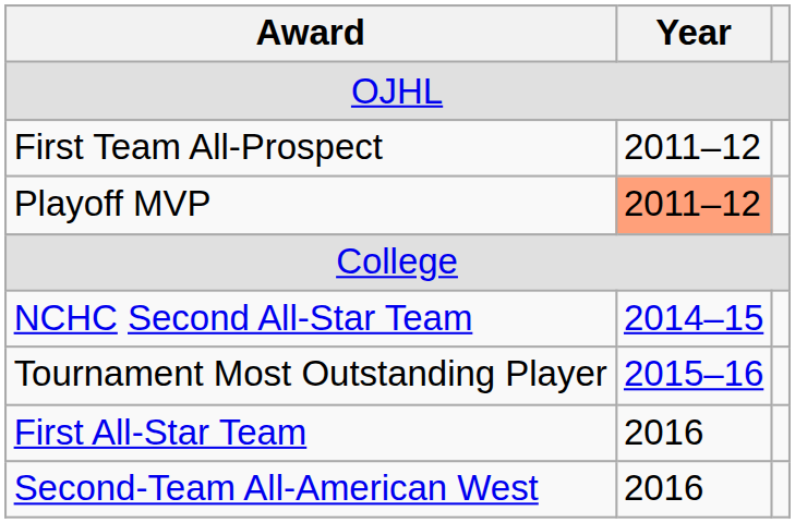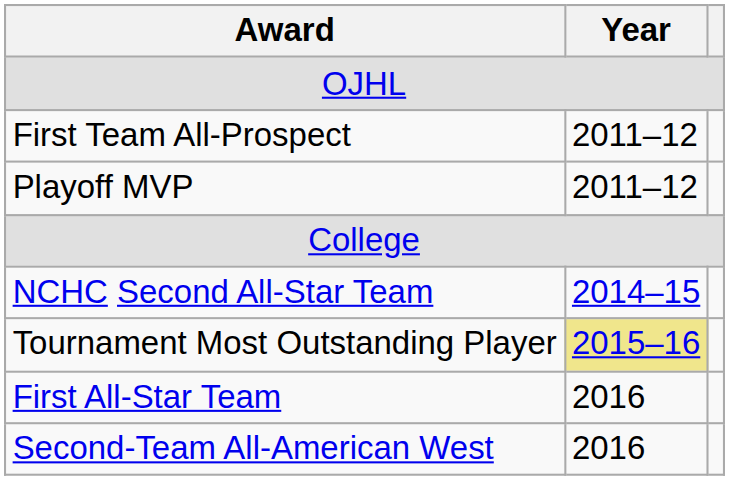Playoff MVP | Year: lightsalmon background -> no background
Tournament Most Outstanding Player | Year: no background -> khaki background
